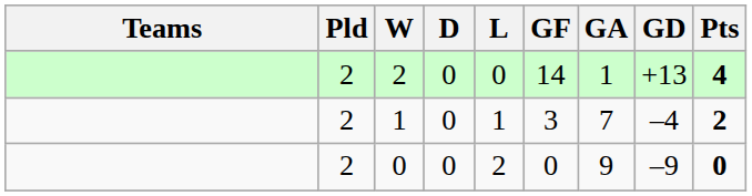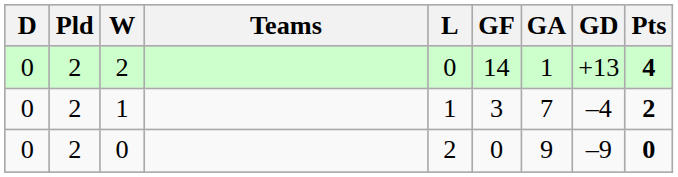columns swapped: Teams <-> D
